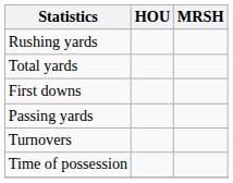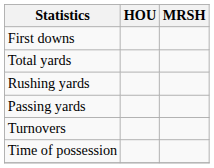rows swapped: First downs <-> Rushing yards
